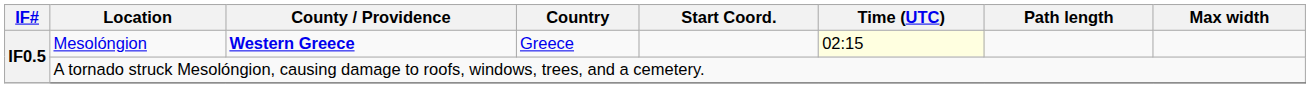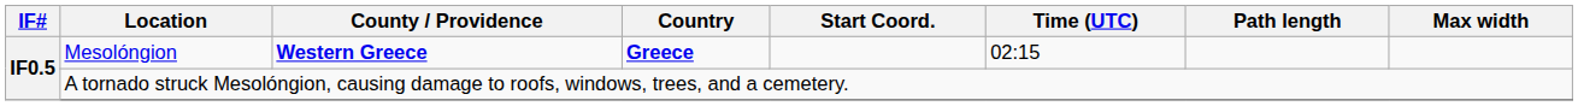Mesolóngion | Country: normal -> bold
Mesolóngion | Time (UTC): lightyellow background -> no background
